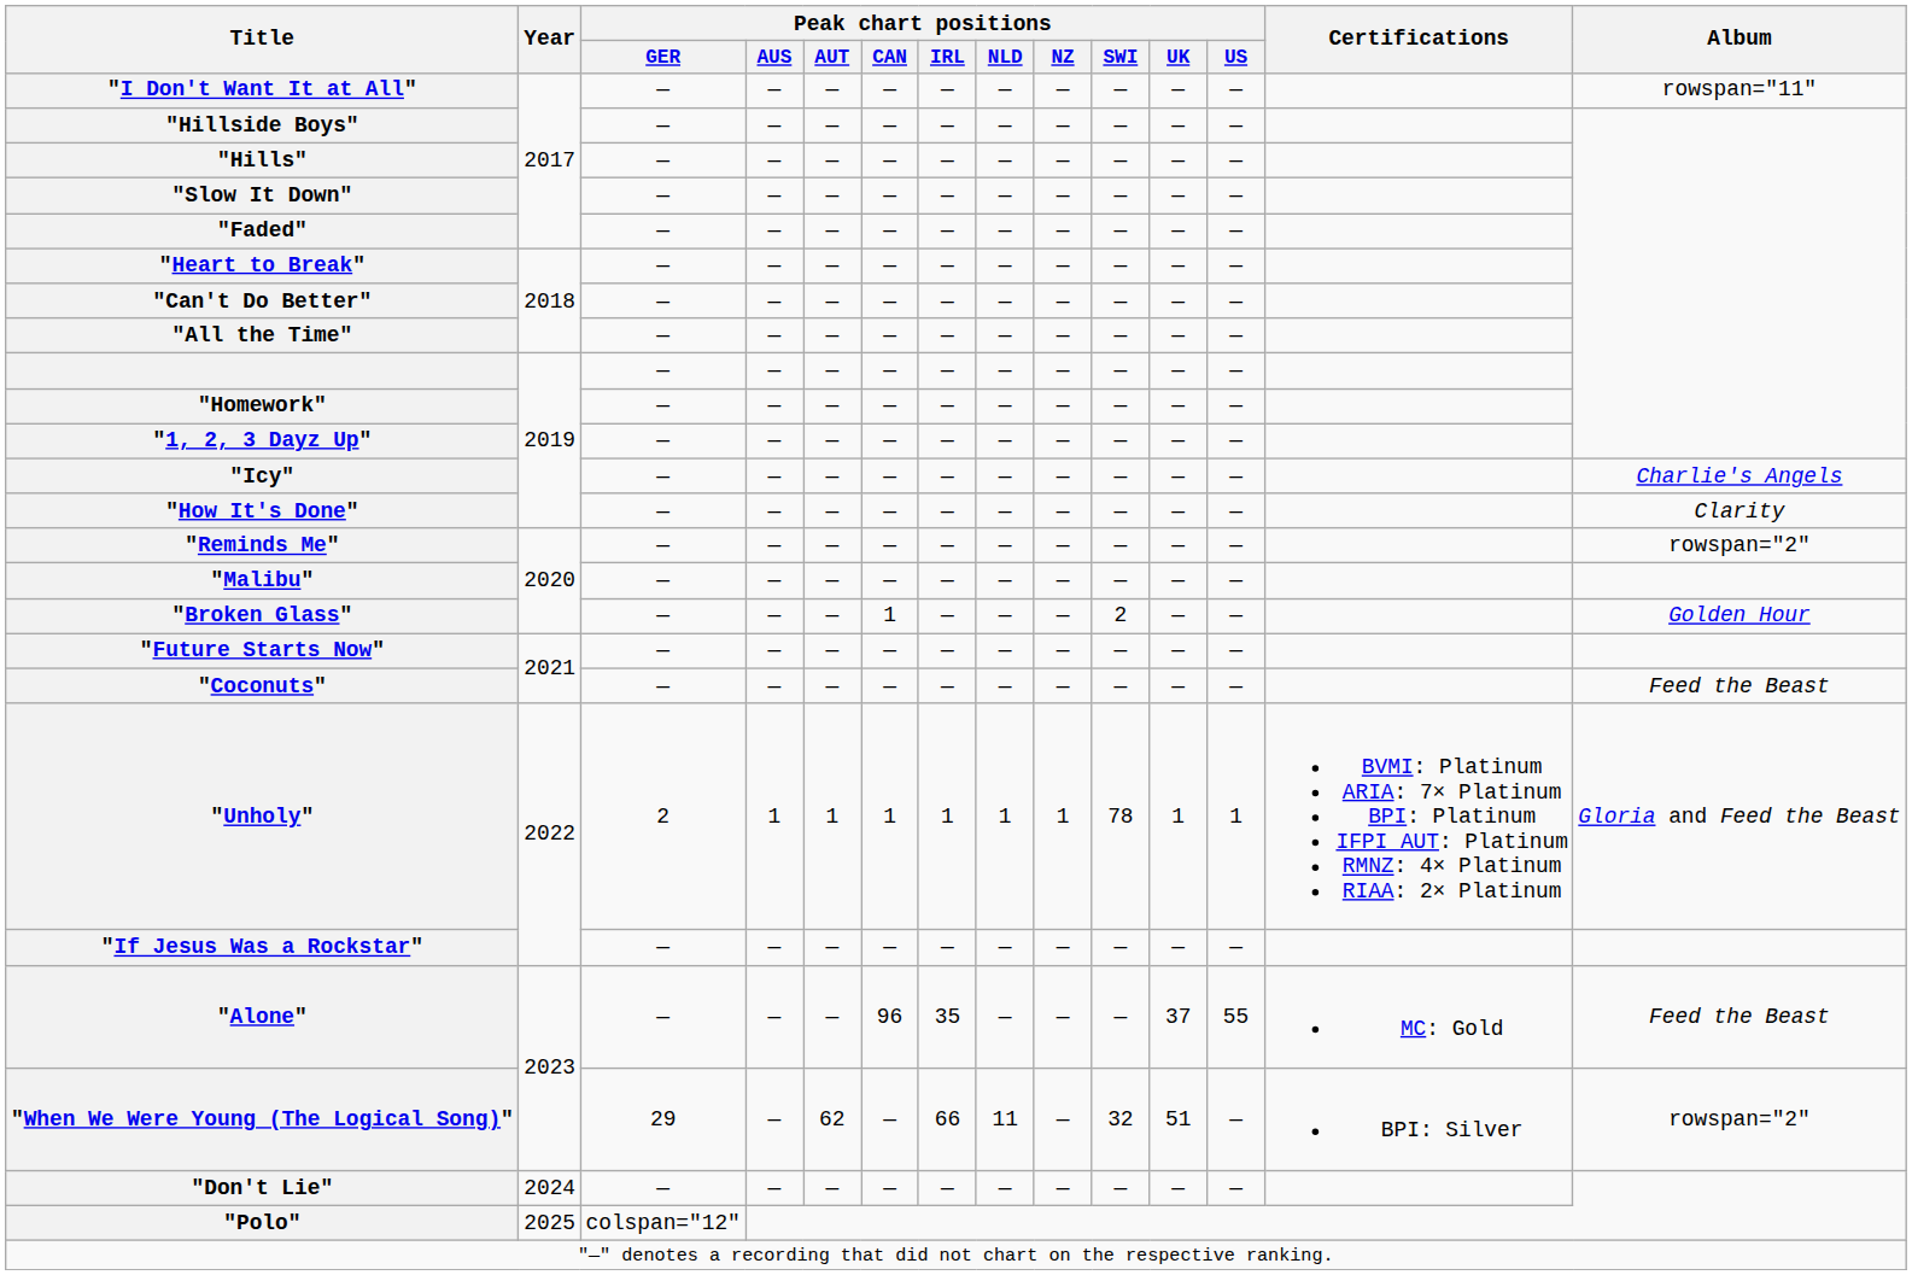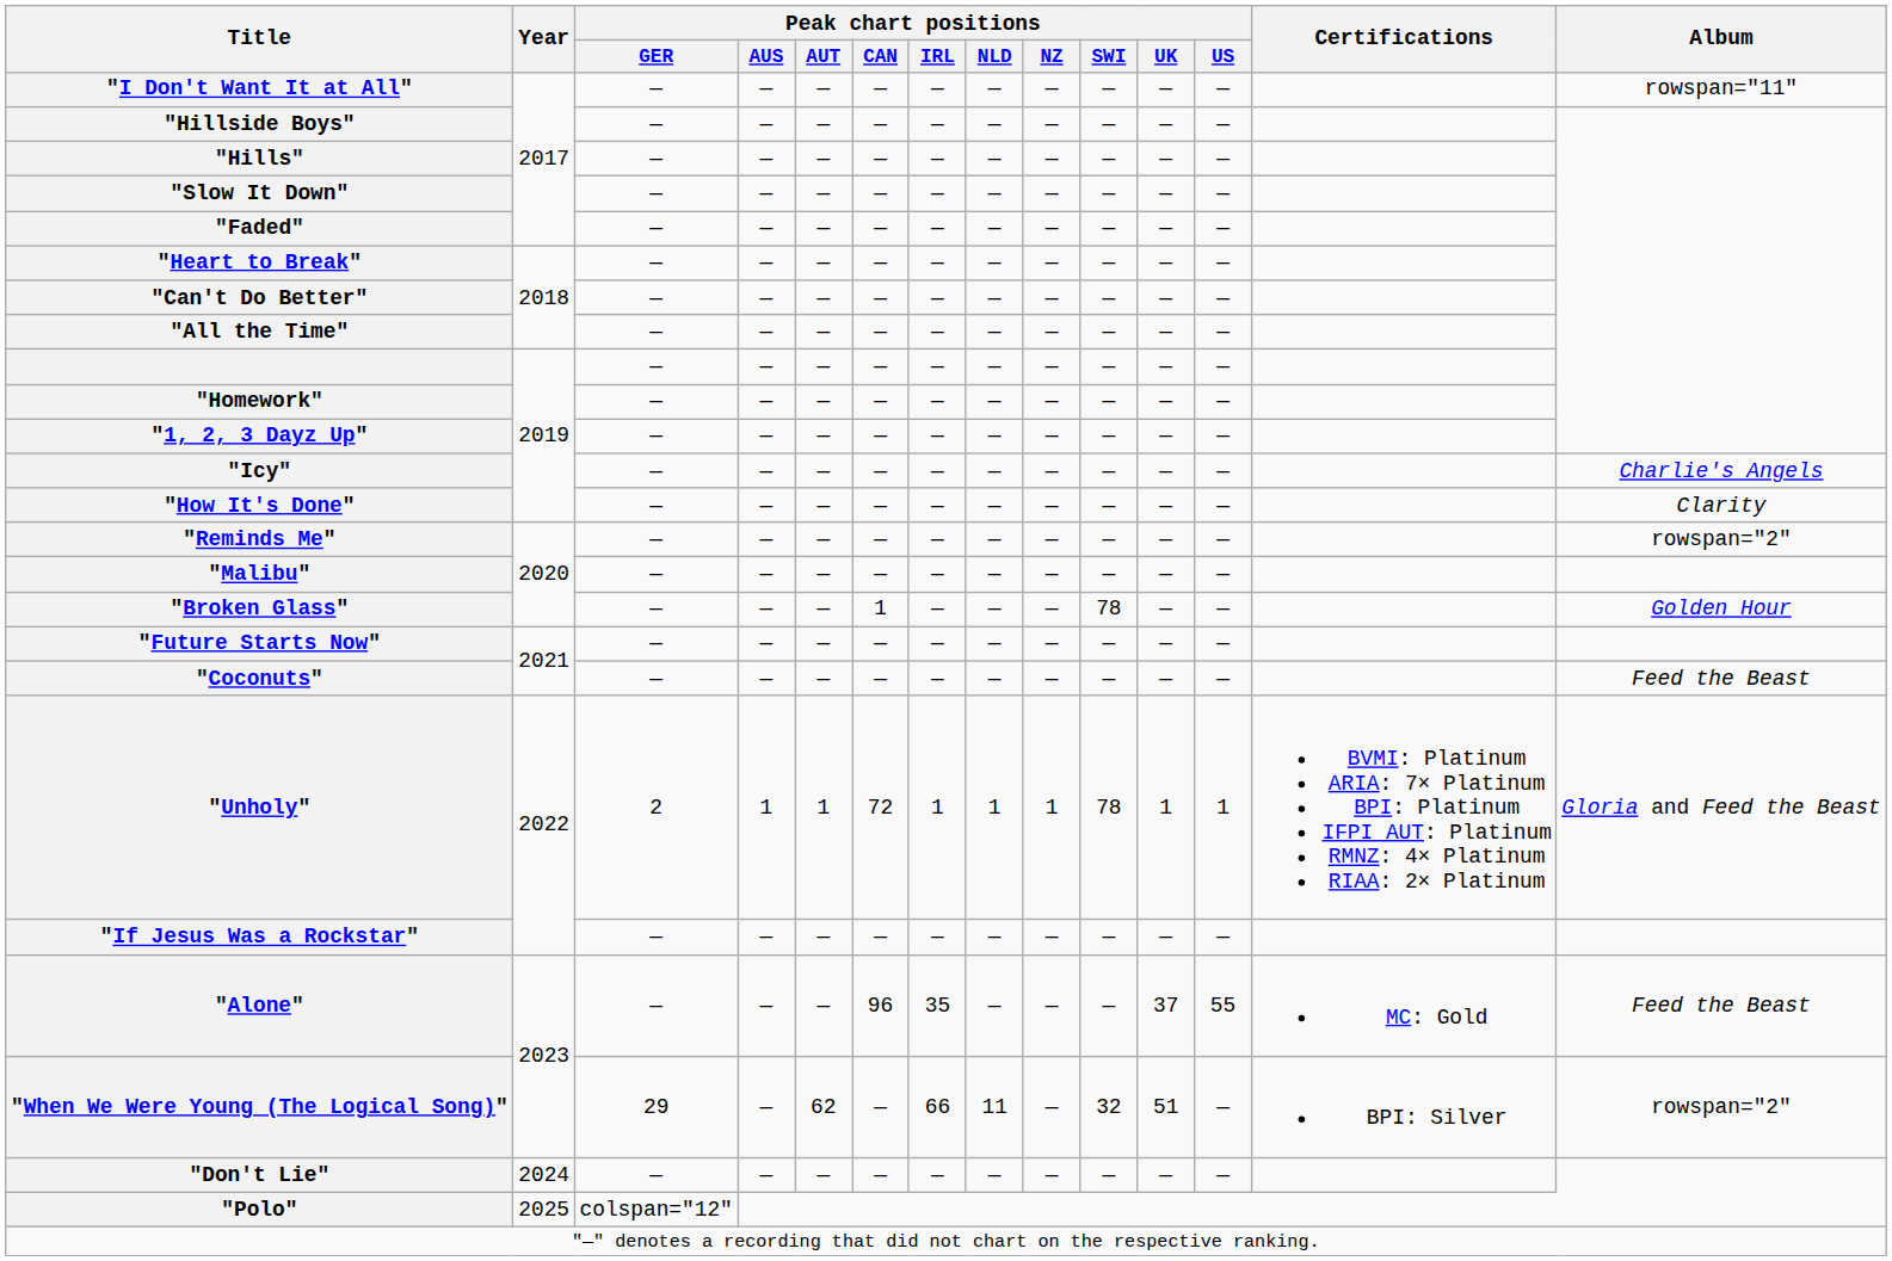"Broken Glass" | Peak chart positions / SWI: 2 -> 78
"Unholy" | Peak chart positions / CAN: 1 -> 72
